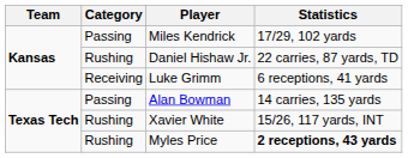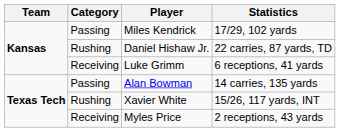Myles Price | Category: Rushing -> Receiving
Myles Price | Statistics: bold -> normal
